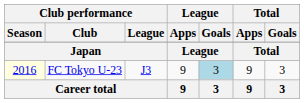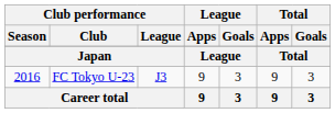FC Tokyo U-23 | Club performance / Season: lightyellow background -> no background
FC Tokyo U-23 | League / Goals: lightblue background -> no background
